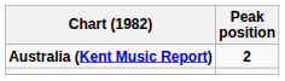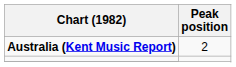row 2 | Peak position: bold -> normal
